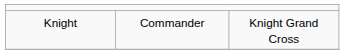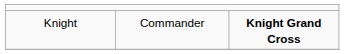Knight | column 3: normal -> bold
